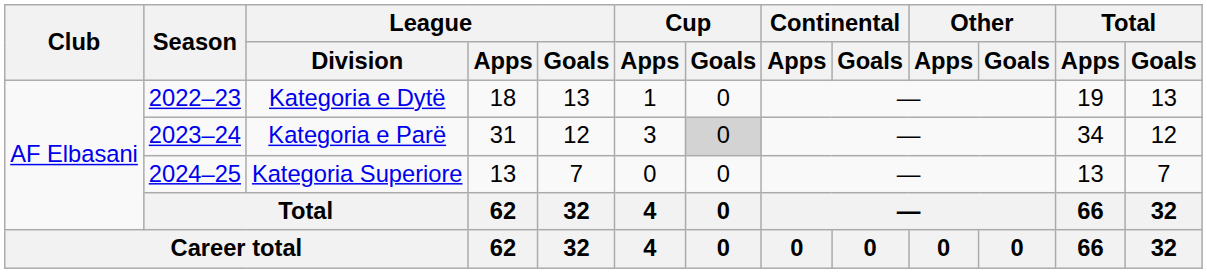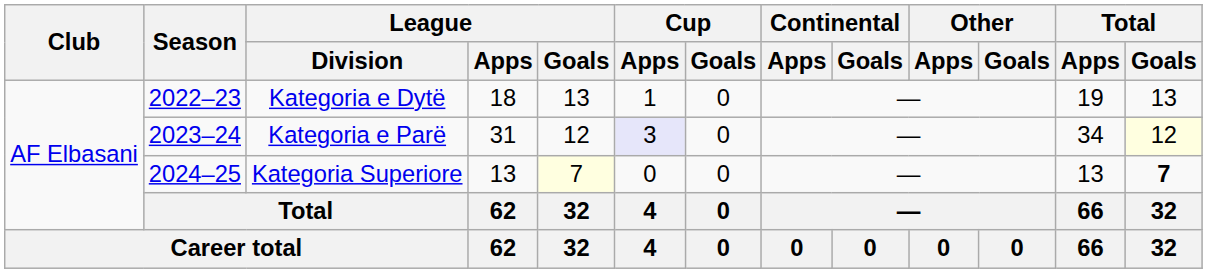Kategoria e Parë | Cup / Apps: no background -> lavender background
Kategoria e Parë | Cup / Goals: lightgrey background -> no background
Kategoria e Parë | Total / Goals: no background -> lightyellow background
Kategoria Superiore | League / Goals: no background -> lightyellow background
Kategoria Superiore | Total / Goals: normal -> bold
